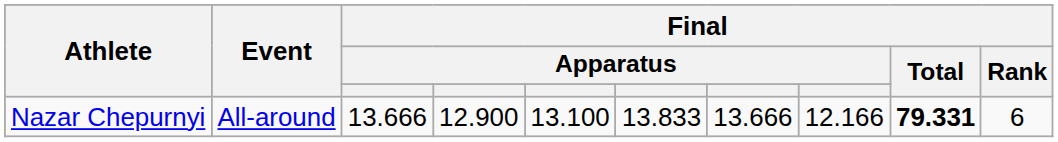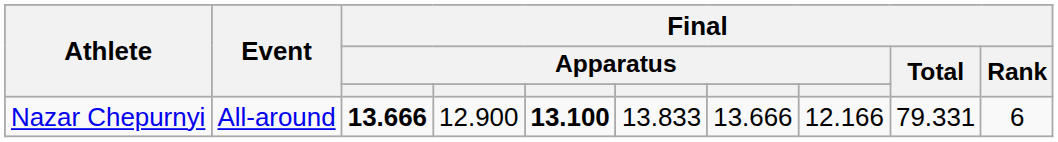row 4 | column 3: normal -> bold
row 4 | column 5: normal -> bold
row 4 | Final / Total: bold -> normal
